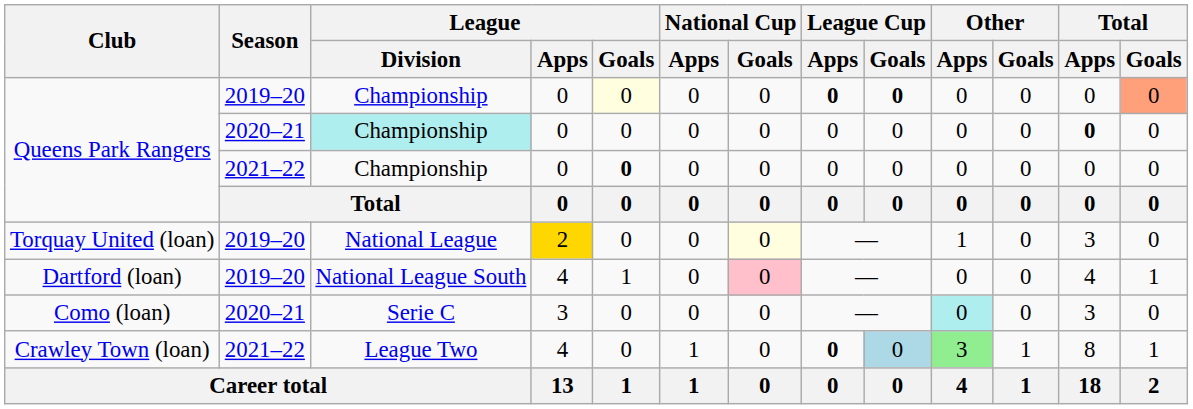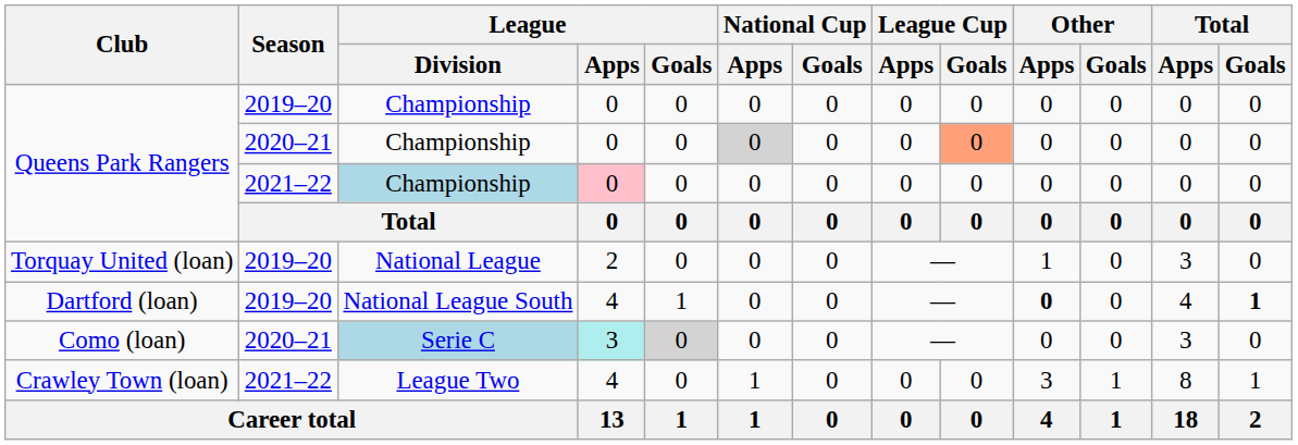Queens Park Rangers / 2019–20 | League / Goals: lightyellow background -> no background
Queens Park Rangers / 2019–20 | League Cup / Apps: bold -> normal
Queens Park Rangers / 2019–20 | League Cup / Goals: bold -> normal
Queens Park Rangers / 2019–20 | Total / Goals: lightsalmon background -> no background
Queens Park Rangers / 2020–21 | League / Division: paleturquoise background -> no background
Queens Park Rangers / 2020–21 | National Cup / Apps: no background -> lightgrey background
Queens Park Rangers / 2020–21 | League Cup / Goals: no background -> lightsalmon background
Queens Park Rangers / 2020–21 | Total / Apps: bold -> normal
Queens Park Rangers / 2021–22 | League / Division: no background -> lightblue background
Queens Park Rangers / 2021–22 | League / Apps: no background -> pink background
Queens Park Rangers / 2021–22 | League / Goals: bold -> normal
Torquay United (loan) | League / Apps: gold background -> no background
Torquay United (loan) | National Cup / Goals: lightyellow background -> no background
Dartford (loan) | National Cup / Goals: pink background -> no background
Dartford (loan) | Other / Apps: normal -> bold
Dartford (loan) | Total / Goals: normal -> bold
Como (loan) | League / Division: no background -> lightblue background
Como (loan) | League / Apps: no background -> paleturquoise background
Como (loan) | League / Goals: no background -> lightgrey background
Como (loan) | Other / Apps: paleturquoise background -> no background
Crawley Town (loan) | League Cup / Apps: bold -> normal
Crawley Town (loan) | League Cup / Goals: lightblue background -> no background
Crawley Town (loan) | Other / Apps: lightgreen background -> no background
